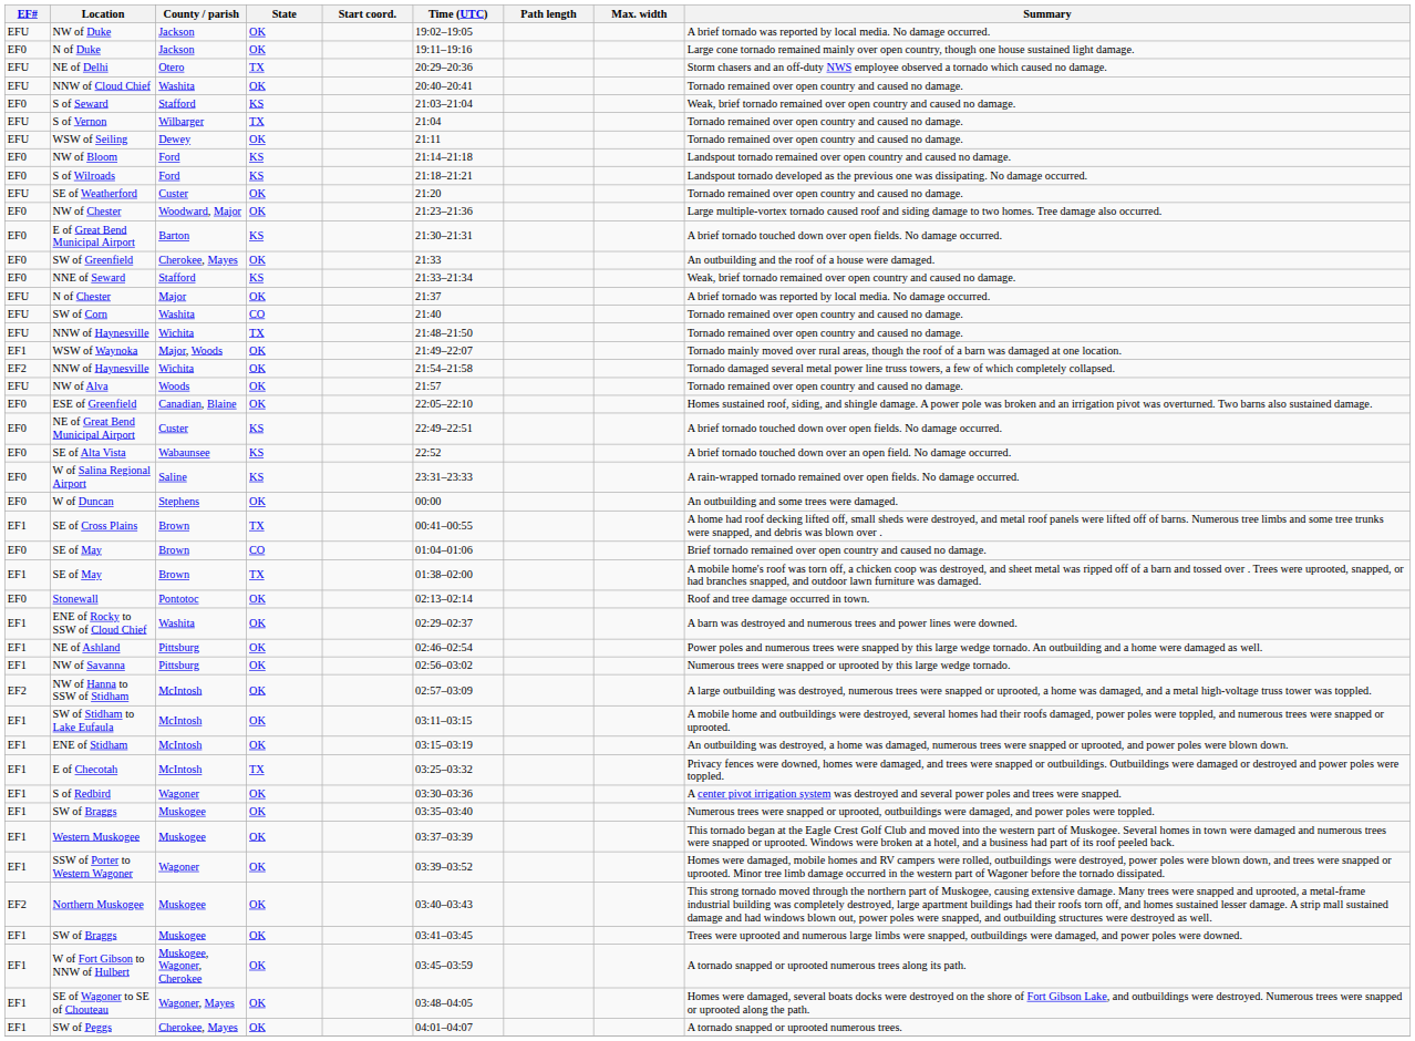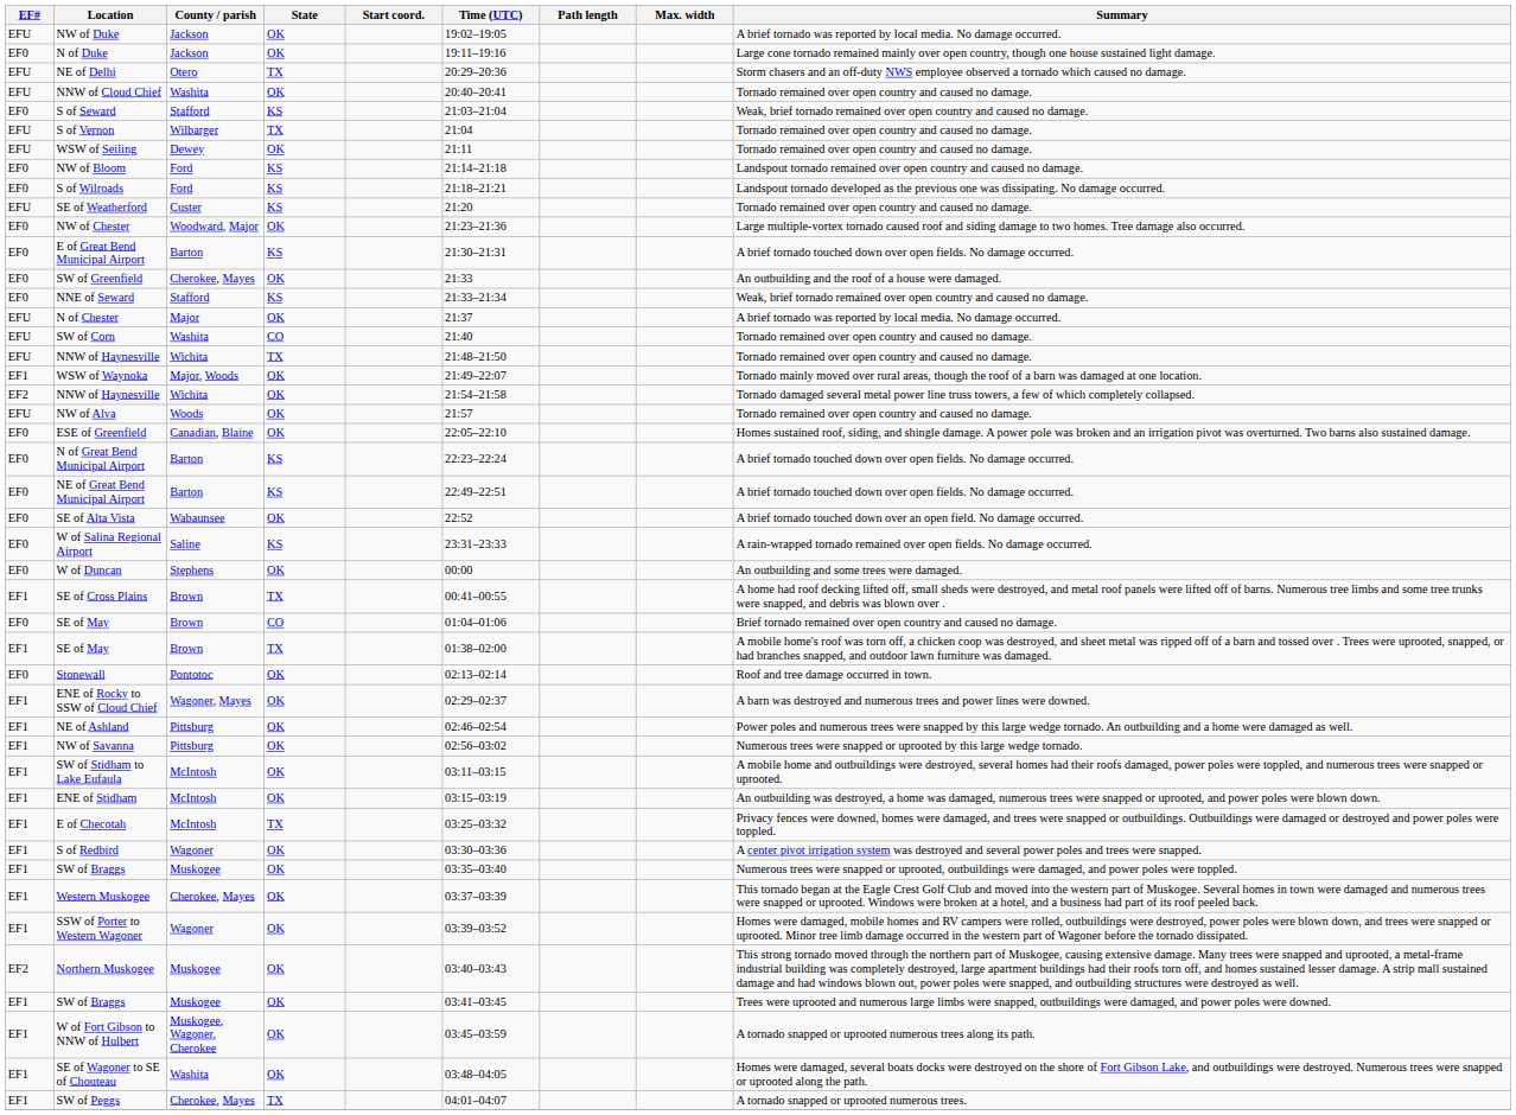SE of Weatherford | State: OK -> KS
+ row: EF0 | N of Great Bend Municipal Airport | Barton | KS | 22:23–22:24 | A brief tornado touched down over open fields. No damage occurred.
NE of Great Bend Municipal Airport | County / parish: Custer -> Barton
SE of Alta Vista | State: KS -> OK
ENE of Rocky to SSW of Cloud Chief | County / parish: Washita -> Wagoner, Mayes
- row: EF2 | NW of Hanna to SSW of Stidham | McIntosh | OK | 02:57–03:09 | A large outbuilding was destroyed, numerous trees were snapped or uprooted, a home was damaged, and a metal high-voltage truss tower was toppled.
Western Muskogee | County / parish: Muskogee -> Cherokee, Mayes
SE of Wagoner to SE of Chouteau | County / parish: Wagoner, Mayes -> Washita
SW of Peggs | State: OK -> TX
